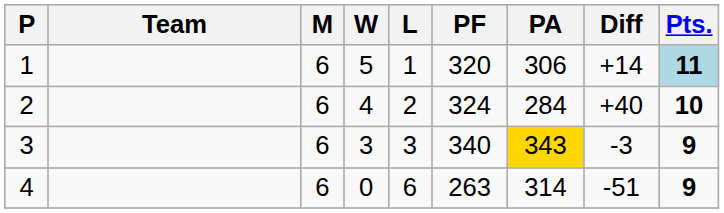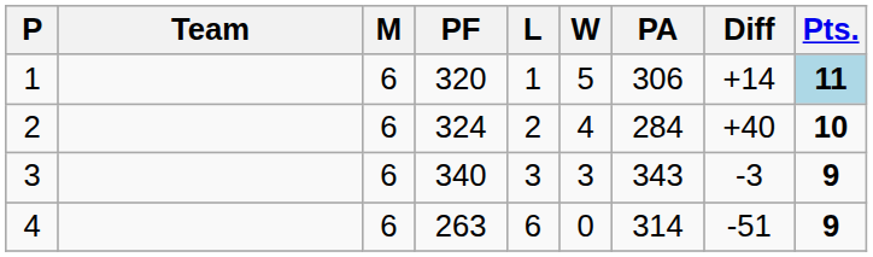columns swapped: W <-> PF
row 4 | PA: gold background -> no background
